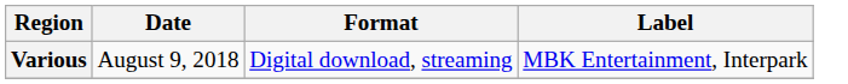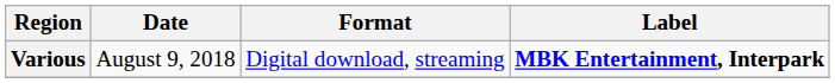Various | Label: normal -> bold
